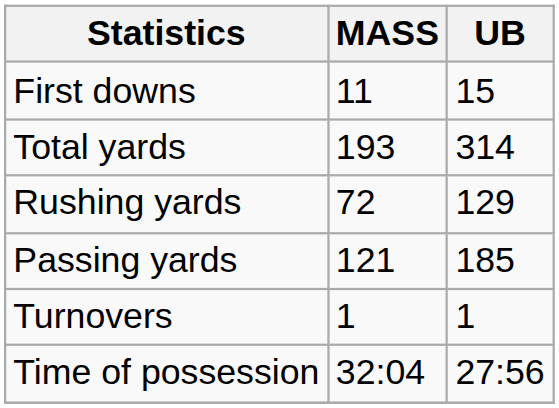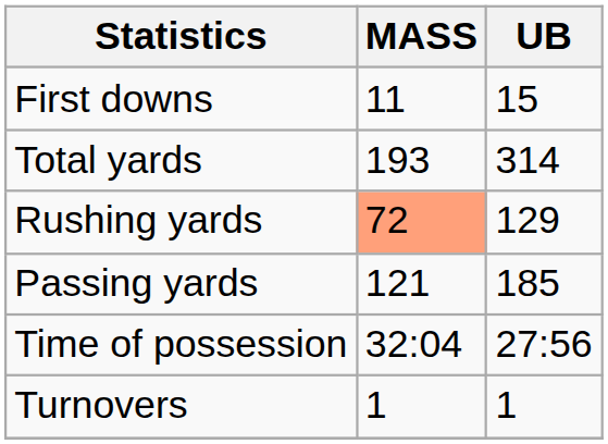Rushing yards | MASS: no background -> lightsalmon background
rows swapped: Turnovers <-> Time of possession
